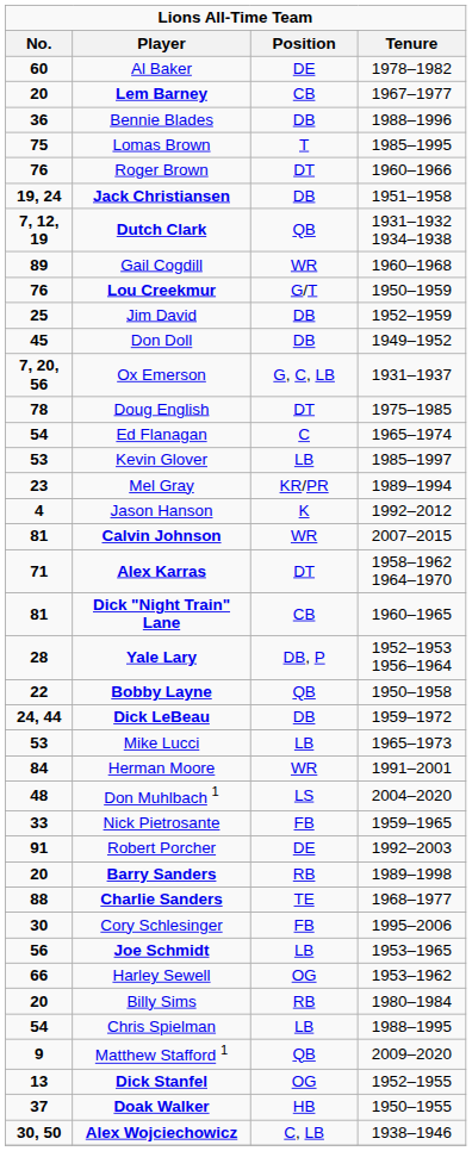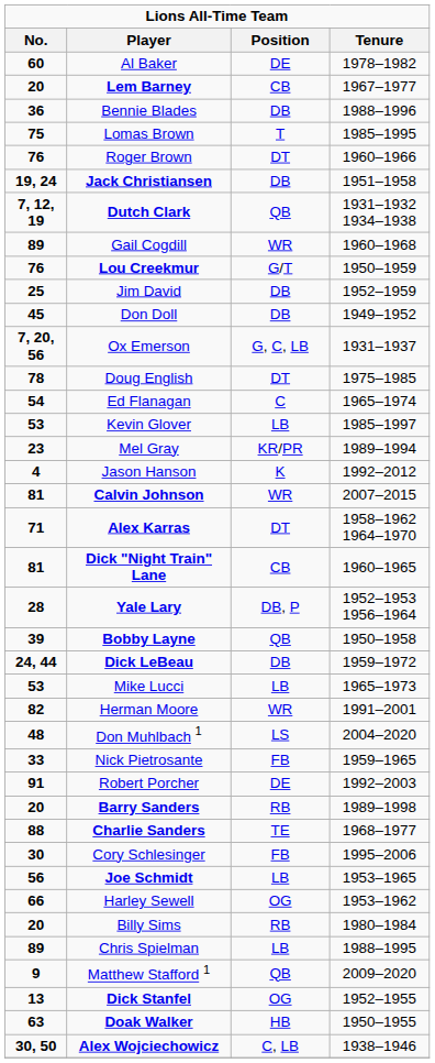Bobby Layne | No.: 22 -> 39
Herman Moore | No.: 84 -> 82
Chris Spielman | No.: 54 -> 89
Doak Walker | No.: 37 -> 63
